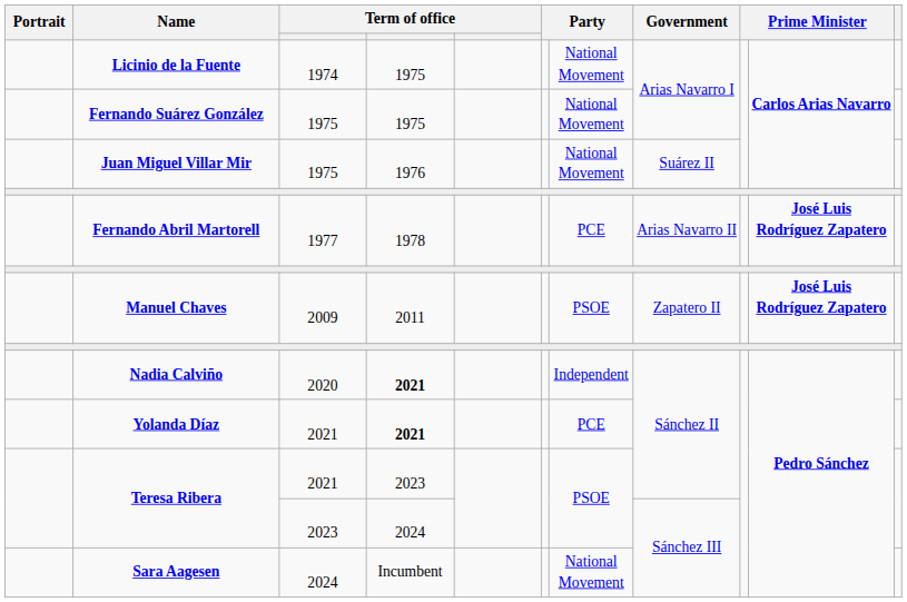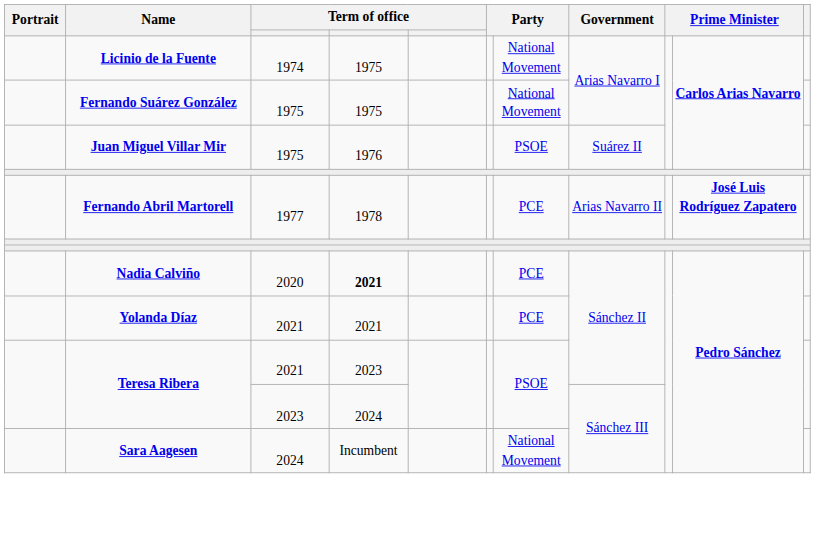Juan Miguel Villar Mir | column 7: National Movement -> PSOE
- row: Manuel Chaves | 2009 | 2011 | PSOE | Zapatero II | José Luis Rodríguez Zapatero
Nadia Calviño | column 7: Independent -> PCE
Yolanda Díaz | column 4: bold -> normal
